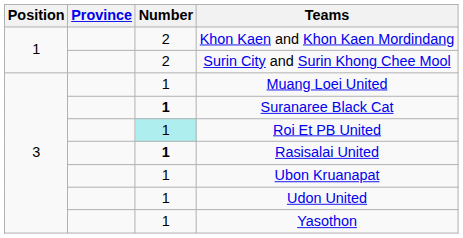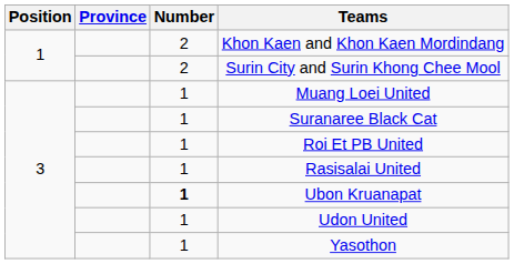Suranaree Black Cat | Number: bold -> normal
Roi Et PB United | Number: paleturquoise background -> no background
Rasisalai United | Number: bold -> normal
Ubon Kruanapat | Number: normal -> bold
